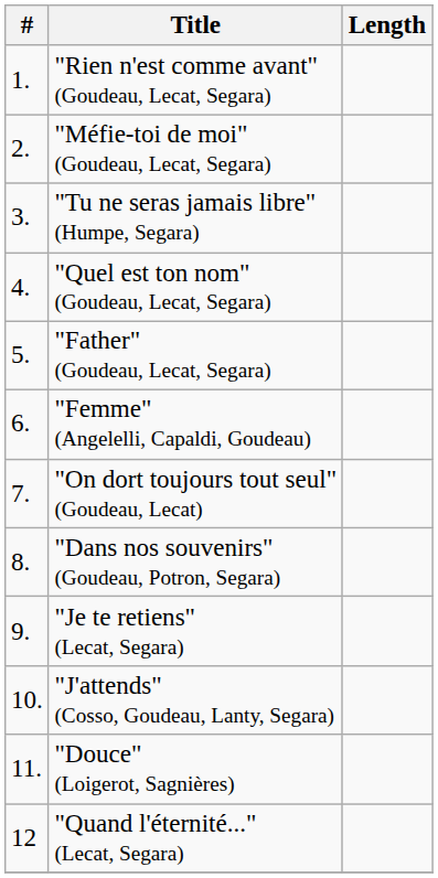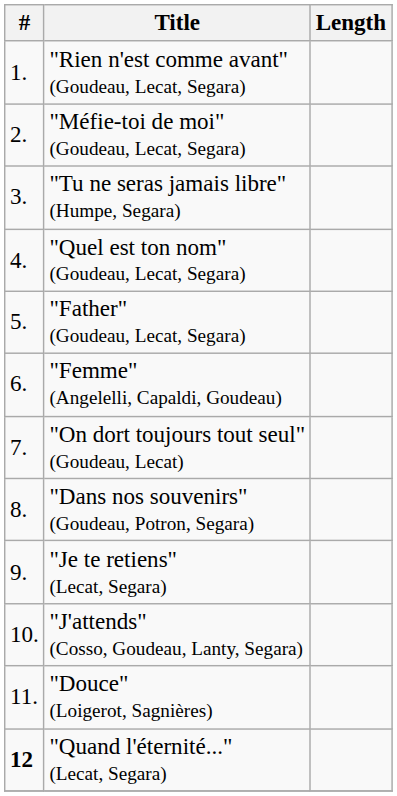"Quand l'éternité..." (Lecat, Segara) | #: normal -> bold
